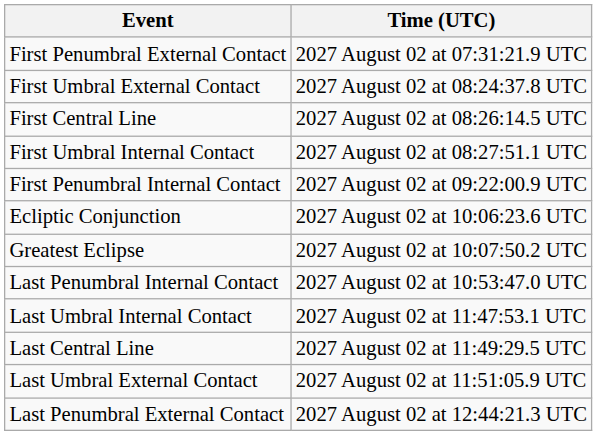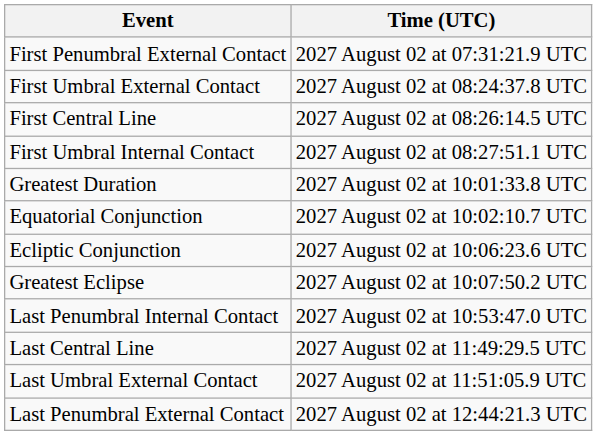- row: First Penumbral Internal Contact | 2027 August 02 at 09:22:00.9 UTC
+ row: Greatest Duration | 2027 August 02 at 10:01:33.8 UTC
+ row: Equatorial Conjunction | 2027 August 02 at 10:02:10.7 UTC
- row: Last Umbral Internal Contact | 2027 August 02 at 11:47:53.1 UTC
